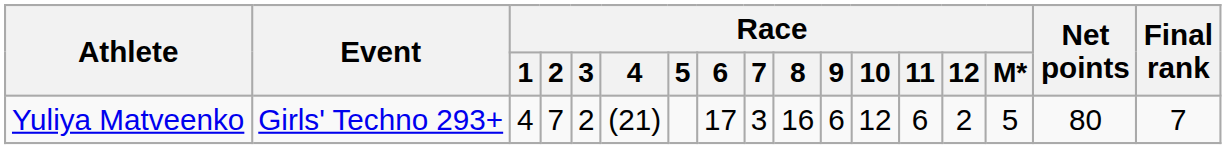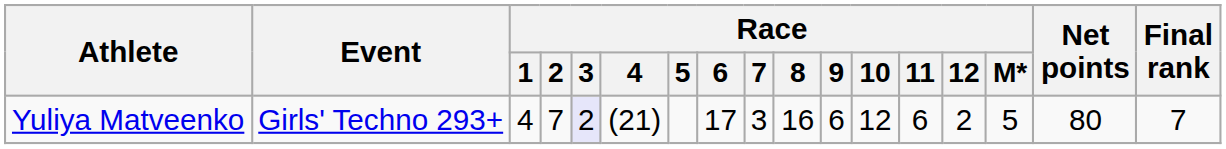Yuliya Matveenko | Race / 3: no background -> lavender background
